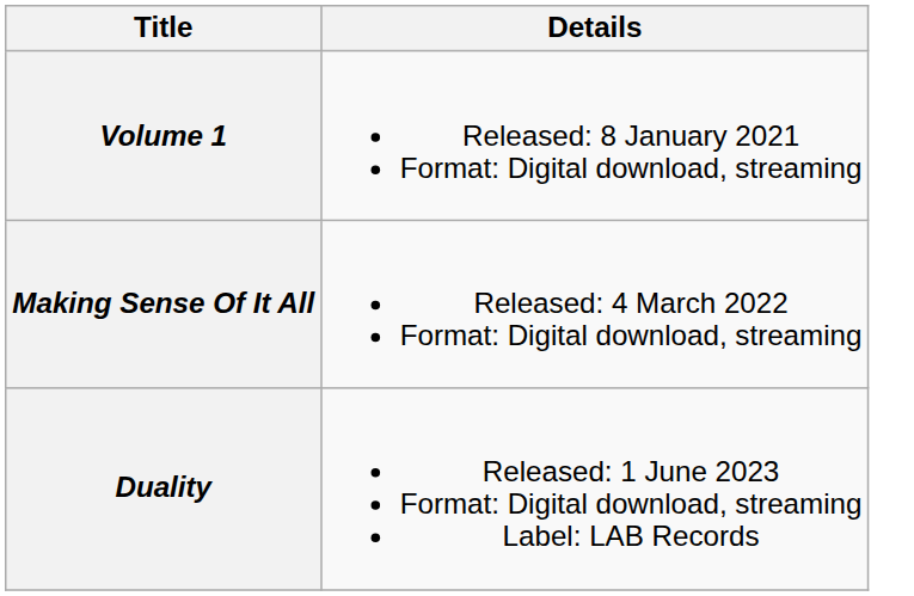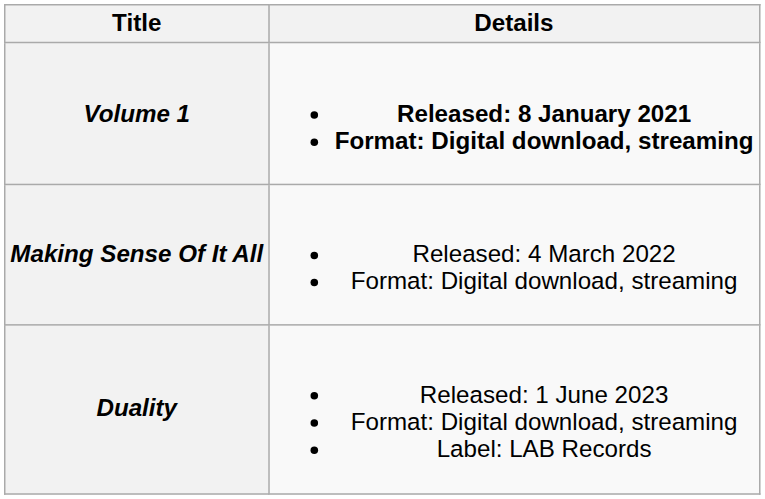Volume 1 | Details: normal -> bold
